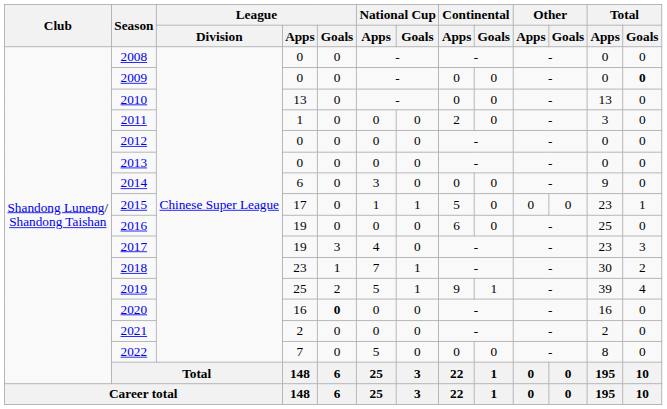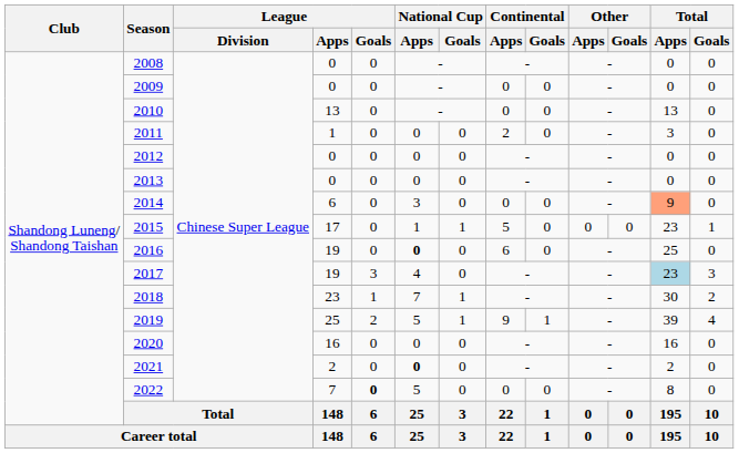2009 | Total / Goals: bold -> normal
2014 | Total / Apps: no background -> lightsalmon background
2016 | National Cup / Apps: normal -> bold
2017 | Total / Apps: no background -> lightblue background
2020 | League / Goals: bold -> normal
2021 | National Cup / Apps: normal -> bold
2022 | League / Goals: normal -> bold
